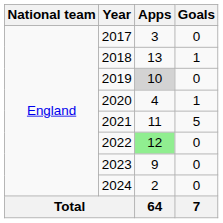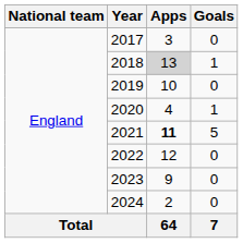2018 | Apps: no background -> lightgrey background
2019 | Apps: lightgrey background -> no background
2021 | Apps: normal -> bold
2022 | Apps: lightgreen background -> no background
